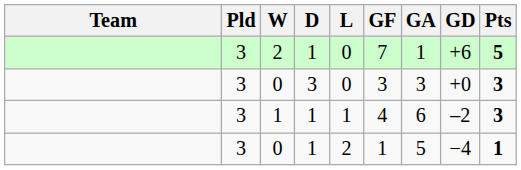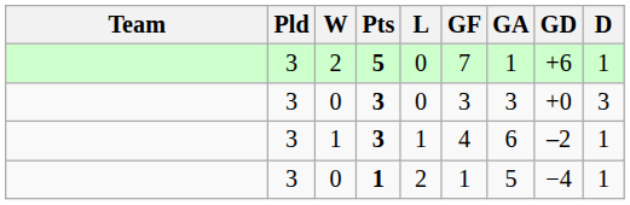columns swapped: D <-> Pts
